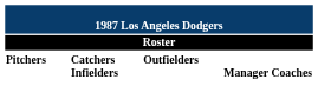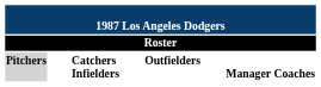Pitchers | column 1: no background -> lightgrey background
